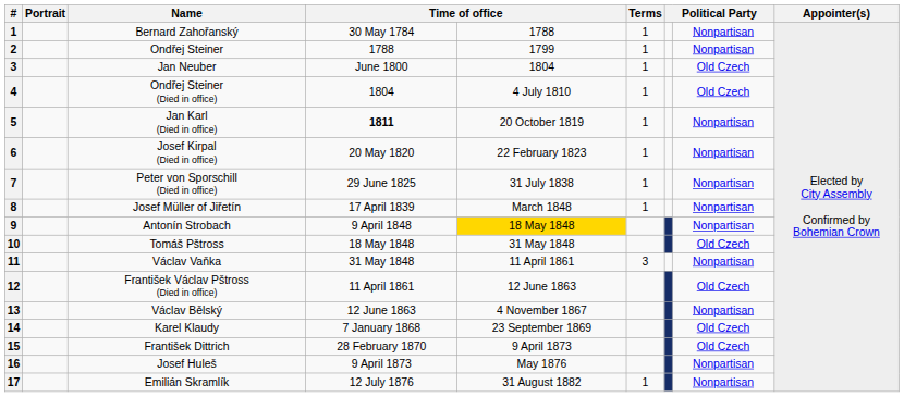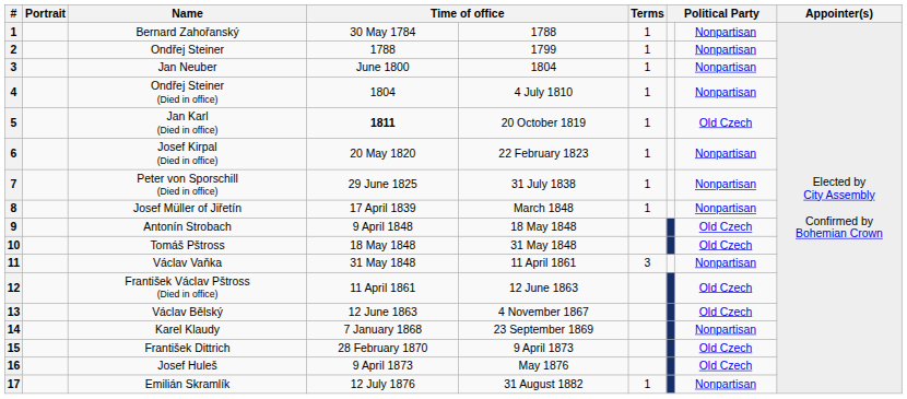Jan Neuber | column 8: Old Czech -> Nonpartisan
Ondřej Steiner (Died in office) | column 8: Old Czech -> Nonpartisan
Jan Karl (Died in office) | column 8: Nonpartisan -> Old Czech
Antonín Strobach | column 5: gold background -> no background
Antonín Strobach | column 8: Nonpartisan -> Old Czech
Václav Bělský | column 8: Nonpartisan -> Old Czech
Karel Klaudy | column 8: Old Czech -> Nonpartisan
Josef Huleš | column 8: Nonpartisan -> Old Czech
